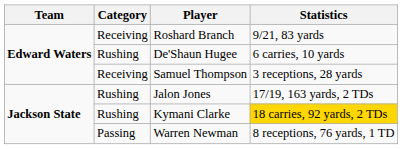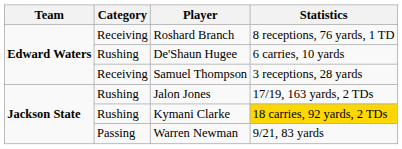Roshard Branch | Statistics: 9/21, 83 yards -> 8 receptions, 76 yards, 1 TD
Warren Newman | Statistics: 8 receptions, 76 yards, 1 TD -> 9/21, 83 yards
